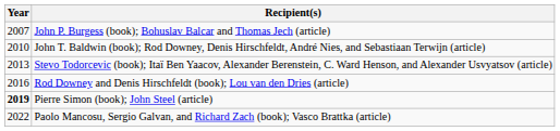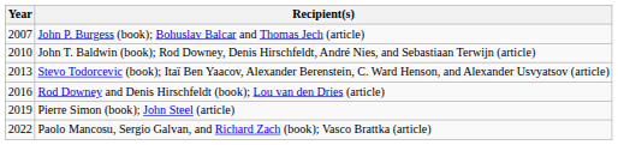Pierre Simon (book); John Steel (article) | Year: bold -> normal
